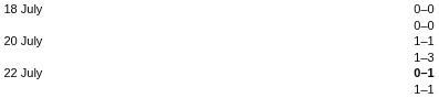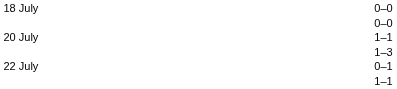22 July | column 2: bold -> normal
